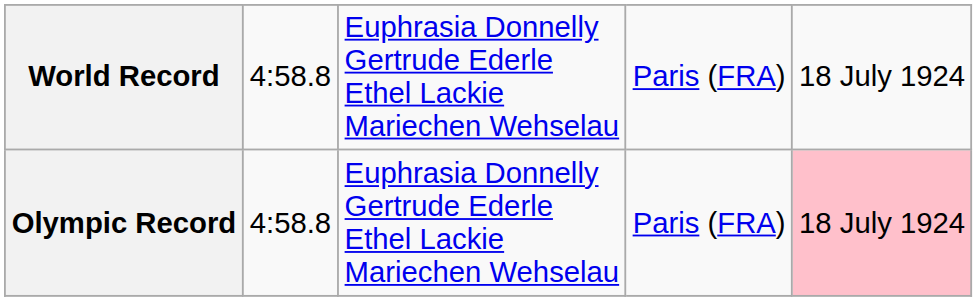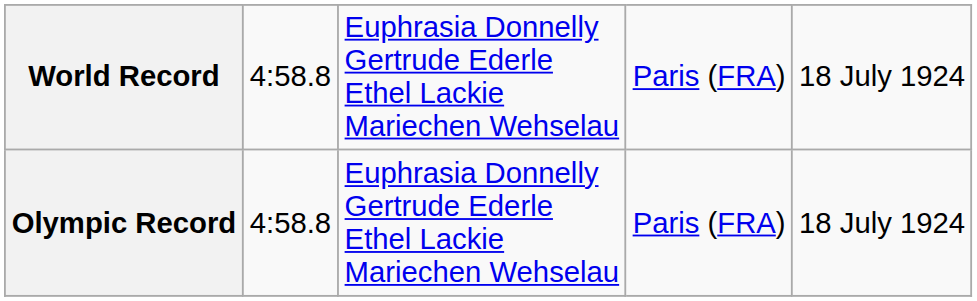Olympic Record | column 5: pink background -> no background
